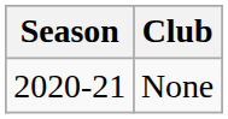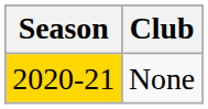None | Season: no background -> gold background
